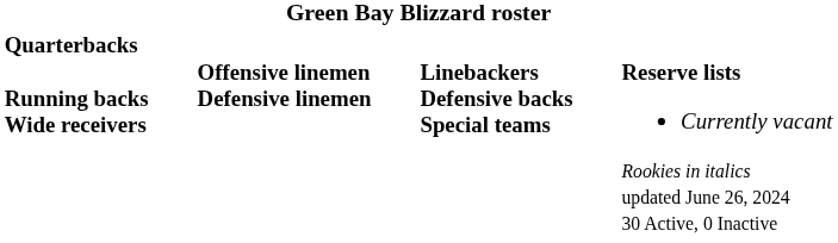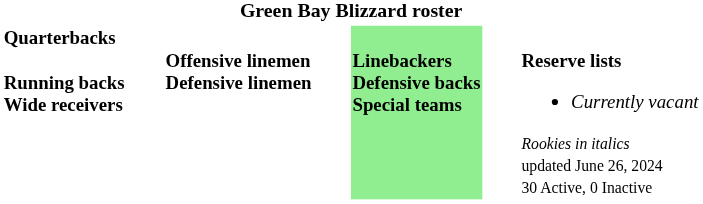Quarterbacks Running backs Wide receivers | column 3: no background -> lightgreen background
